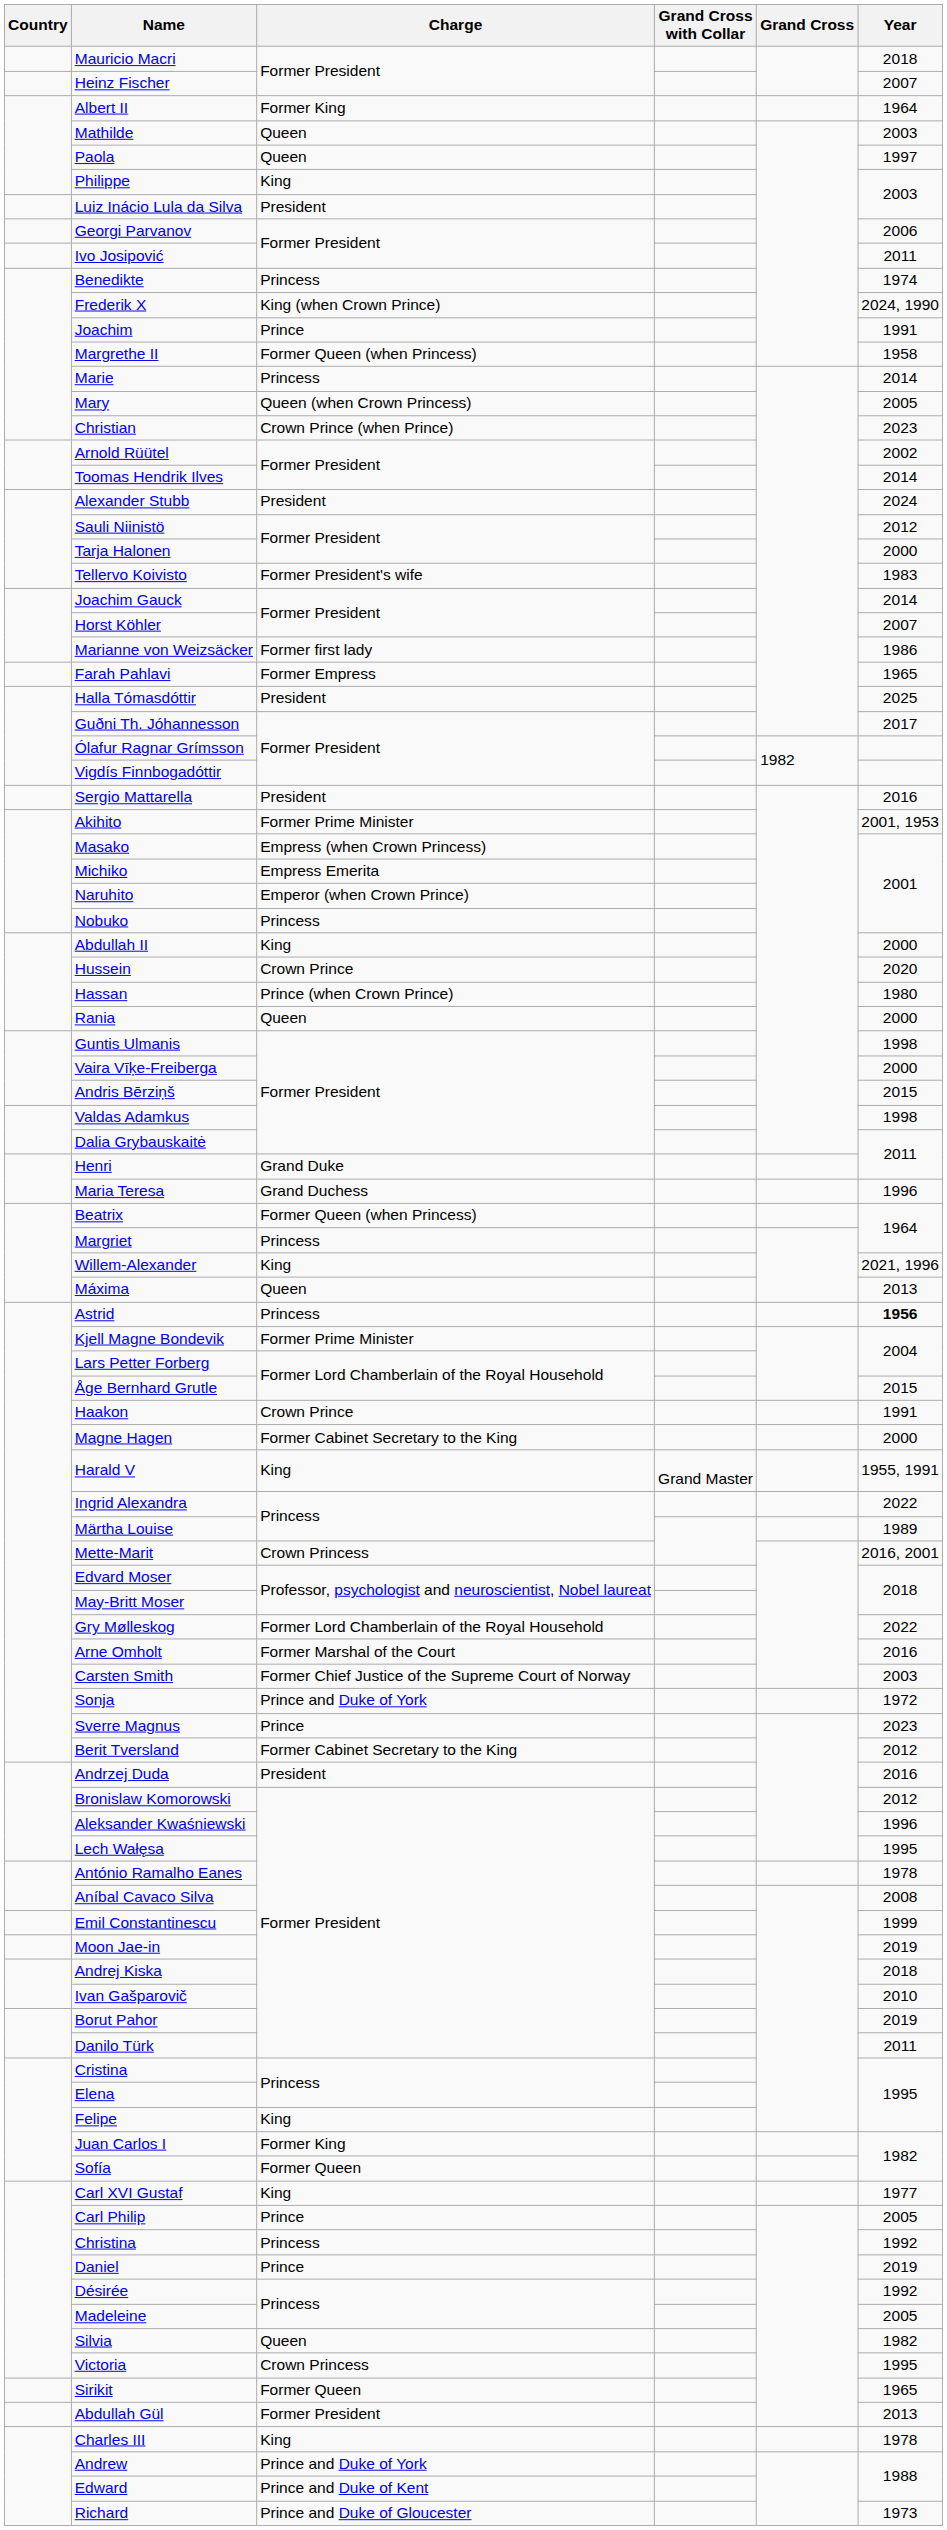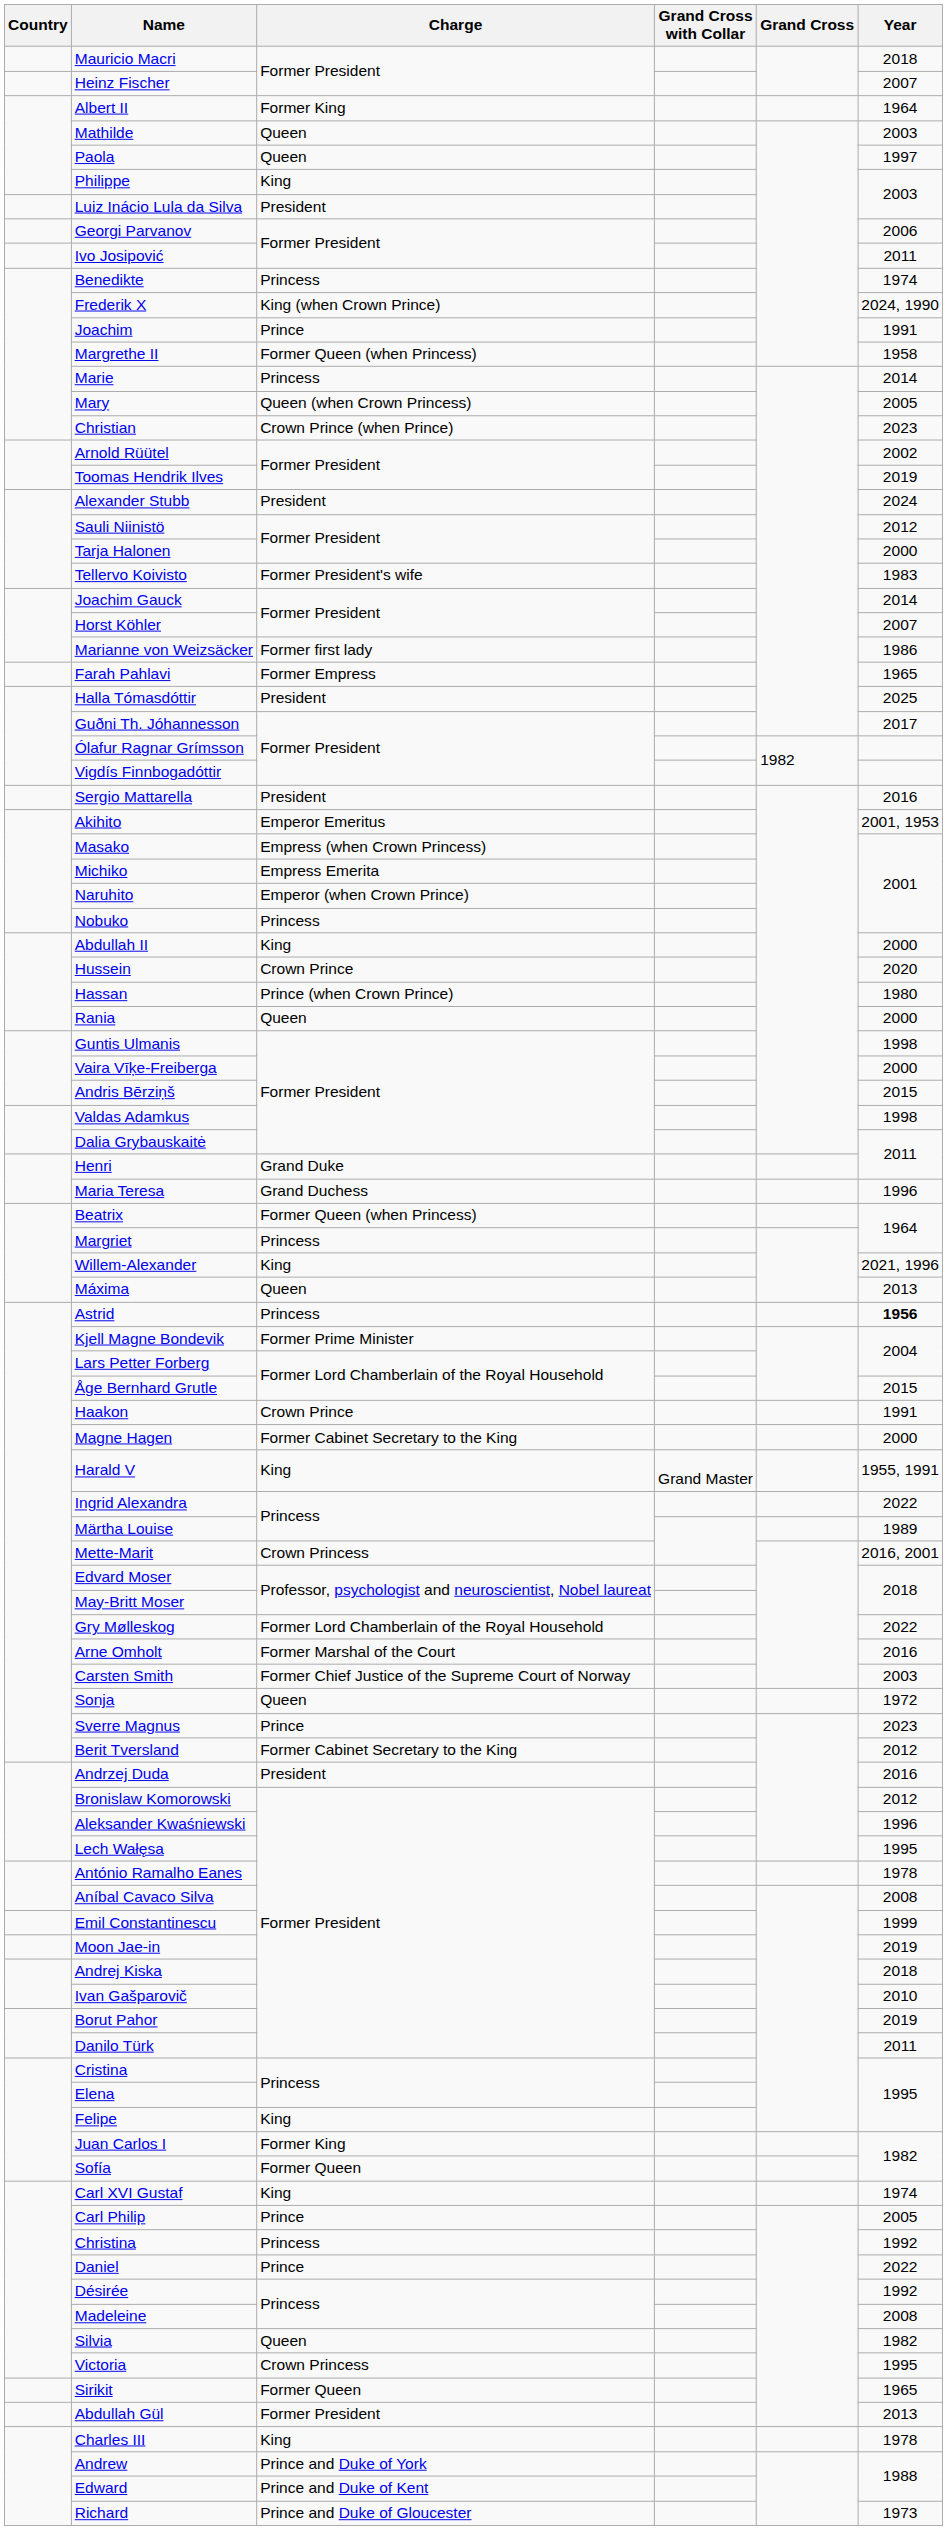Toomas Hendrik Ilves | Year: 2014 -> 2019
Akihito | Charge: Former Prime Minister -> Emperor Emeritus
Sonja | Charge: Prince and Duke of York -> Queen
Carl XVI Gustaf | Year: 1977 -> 1974
Daniel | Year: 2019 -> 2022
Madeleine | Year: 2005 -> 2008
